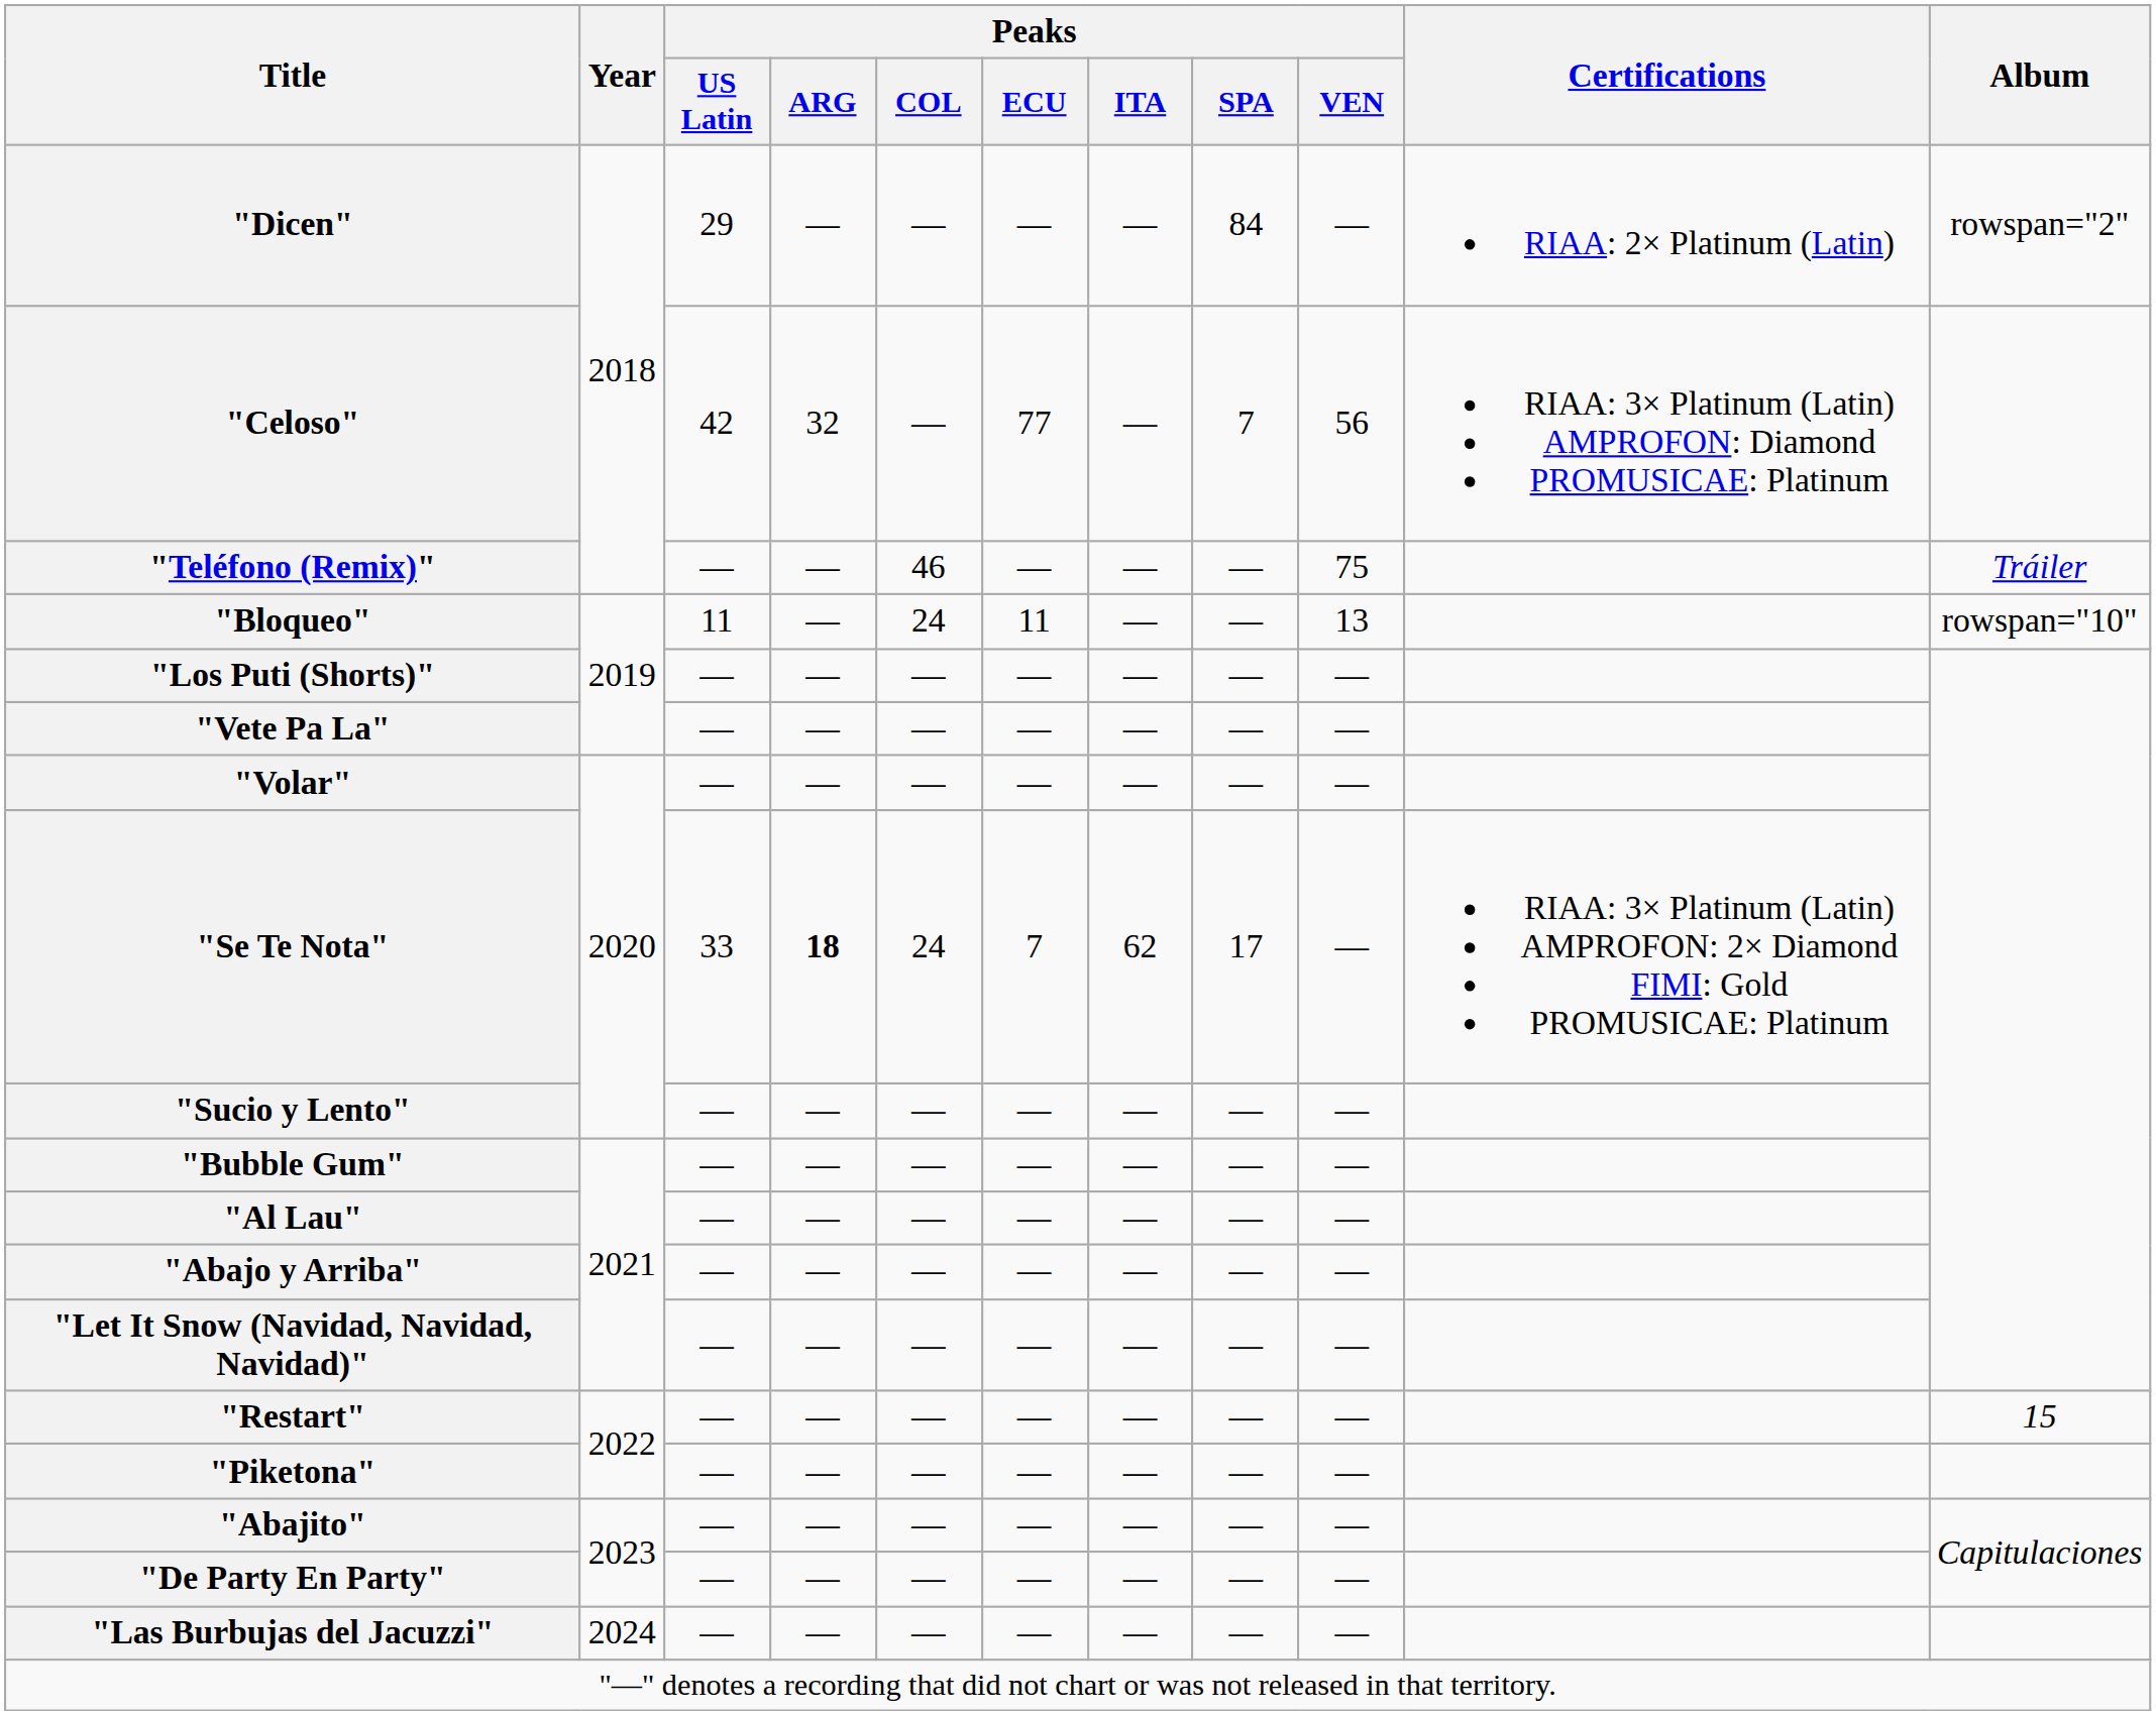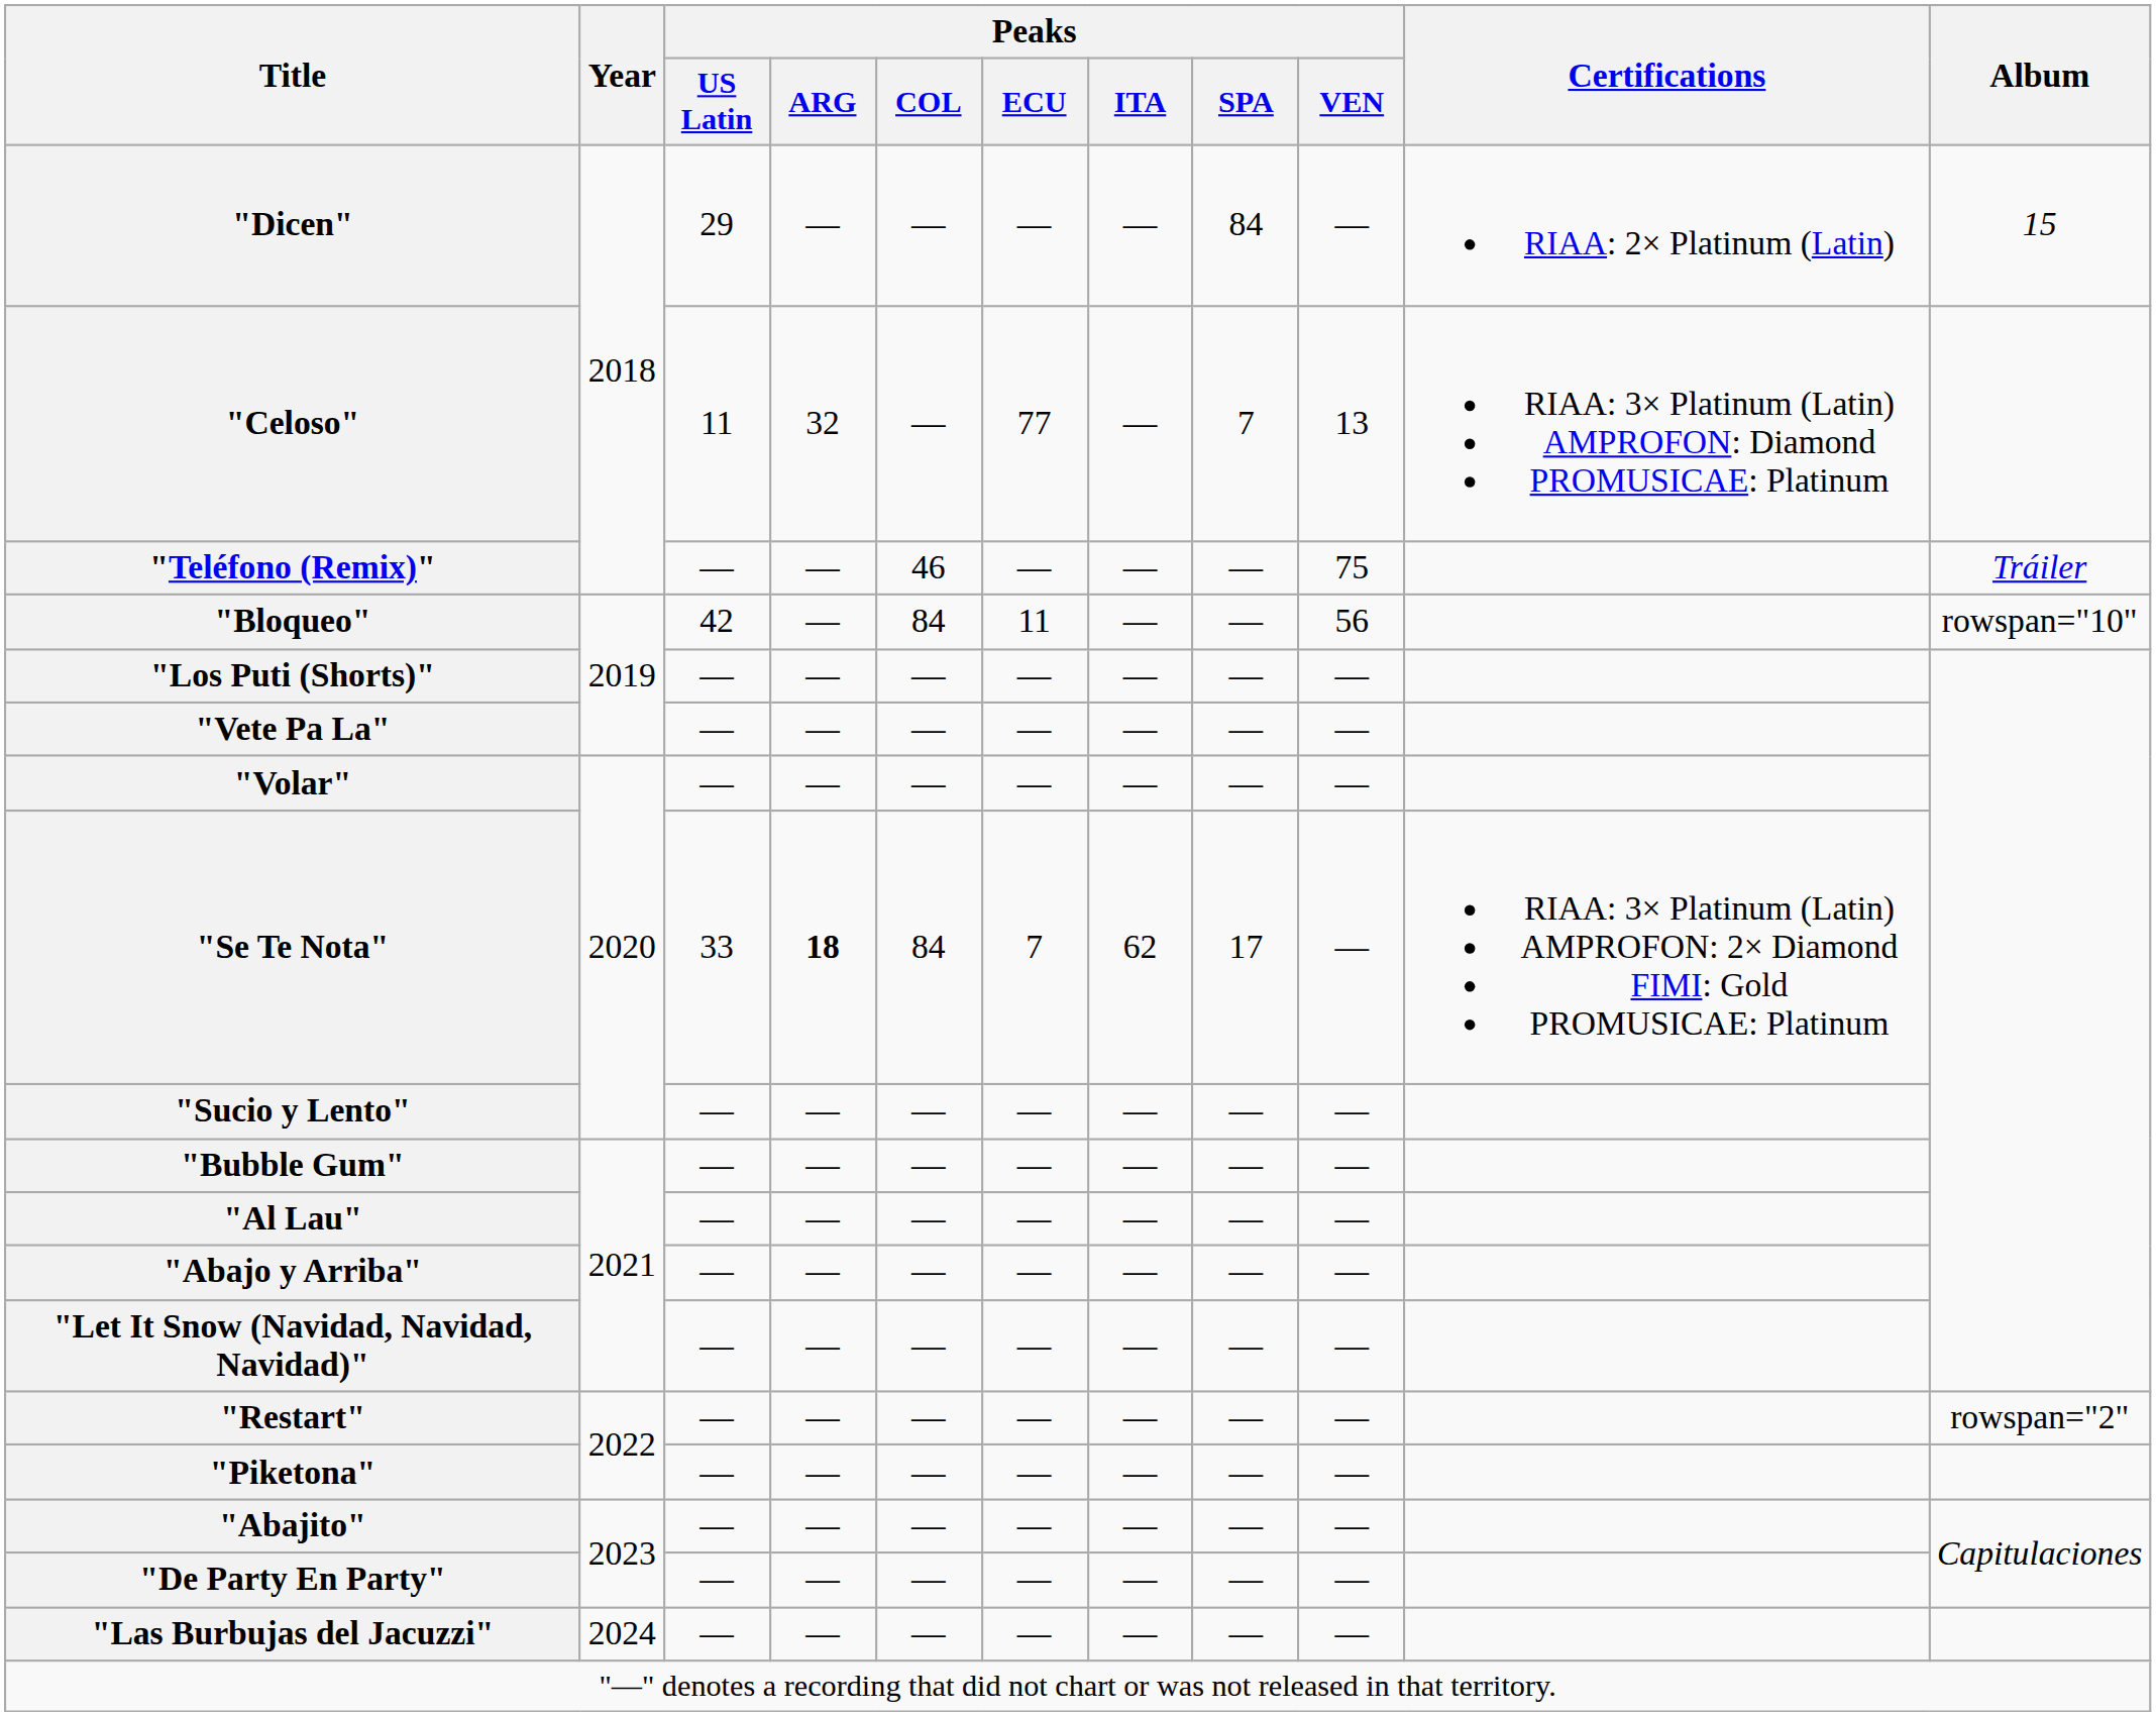"Dicen" | Album: rowspan="2" -> 15
"Celoso" | Peaks / US Latin: 42 -> 11
"Celoso" | Peaks / VEN: 56 -> 13
"Bloqueo" | Peaks / US Latin: 11 -> 42
"Bloqueo" | Peaks / COL: 24 -> 84
"Bloqueo" | Peaks / VEN: 13 -> 56
"Se Te Nota" | Peaks / COL: 24 -> 84
"Restart" | Album: 15 -> rowspan="2"
